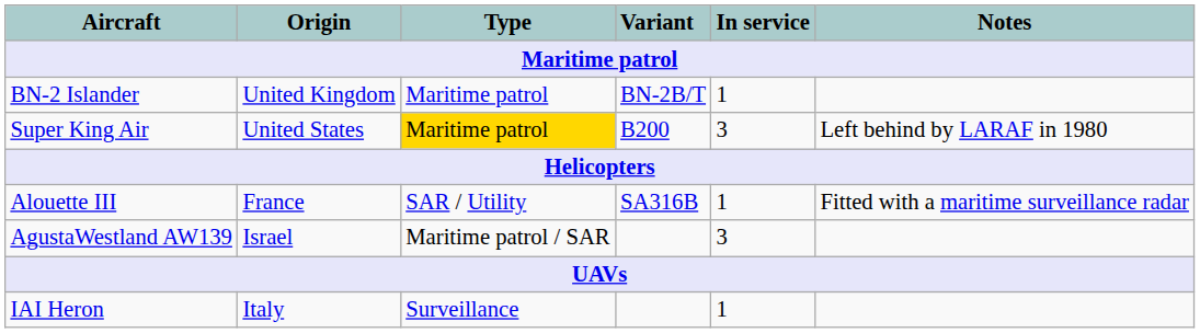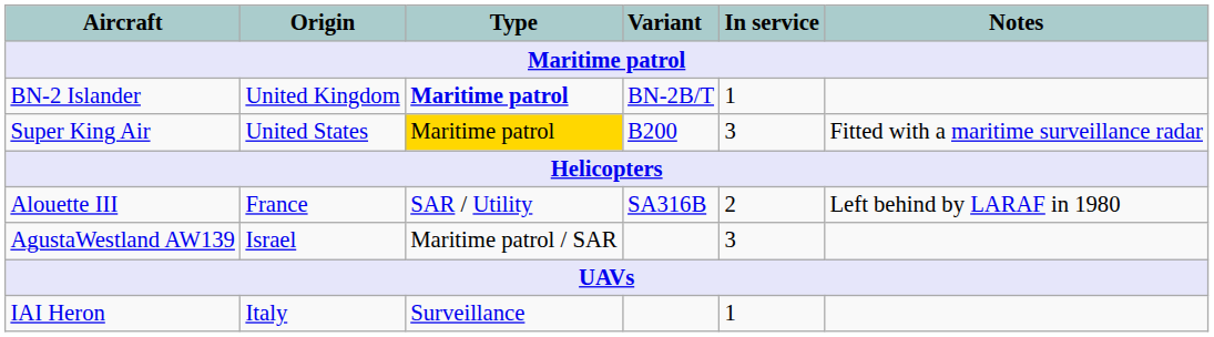BN-2 Islander | Type: normal -> bold
Super King Air | Notes: Left behind by LARAF in 1980 -> Fitted with a maritime surveillance radar
Alouette III | In service: 1 -> 2
Alouette III | Notes: Fitted with a maritime surveillance radar -> Left behind by LARAF in 1980
